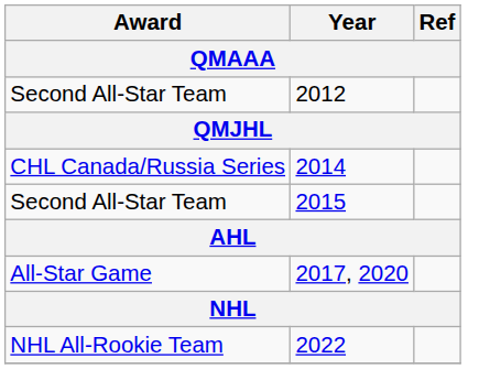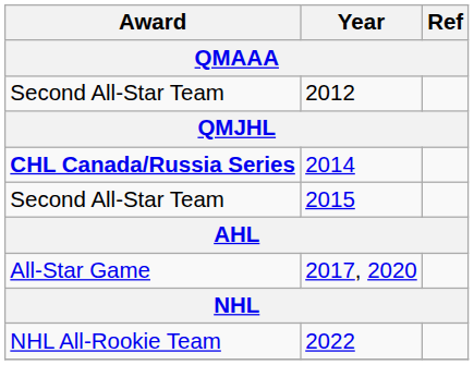2014 | Award: normal -> bold
